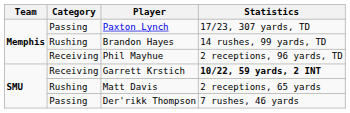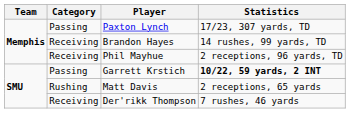Brandon Hayes | Category: Rushing -> Receiving
Garrett Krstich | Category: Receiving -> Passing
Der'rikk Thompson | Category: Passing -> Receiving
